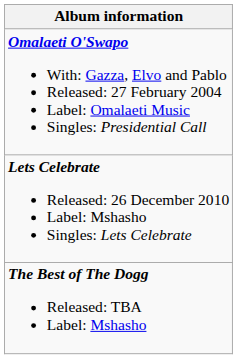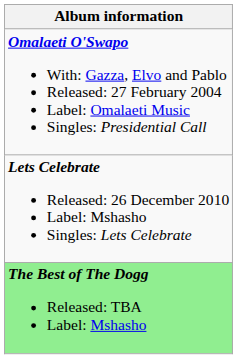row 4 | column 1: no background -> lightgreen background
